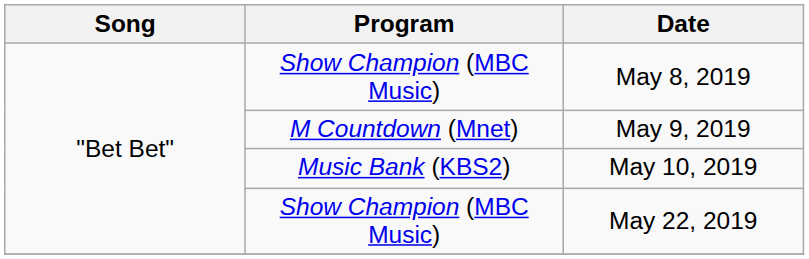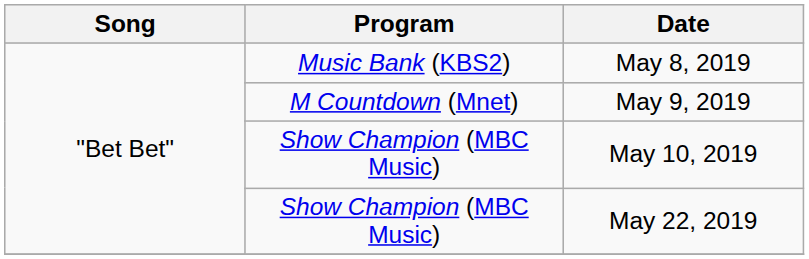May 8, 2019 | Program: Show Champion (MBC Music) -> Music Bank (KBS2)
May 10, 2019 | Program: Music Bank (KBS2) -> Show Champion (MBC Music)
